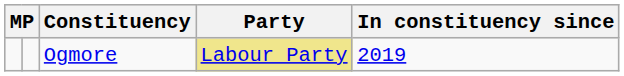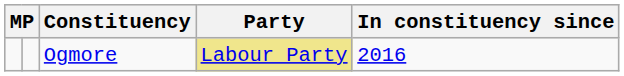Ogmore | In constituency since: 2019 -> 2016
